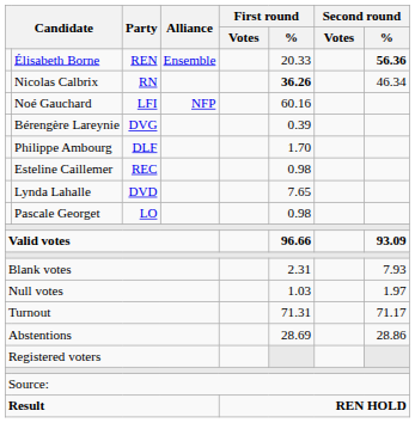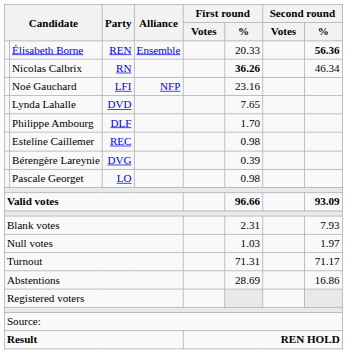Noé Gauchard | First round / %: 60.16 -> 23.16
rows swapped: Lynda Lahalle <-> Bérengère Lareynie
Abstentions | Second round / %: 28.86 -> 16.86
